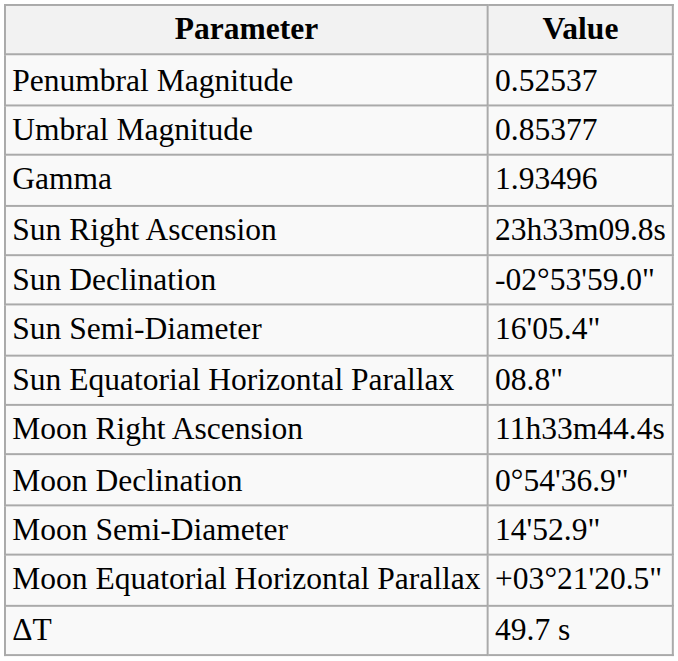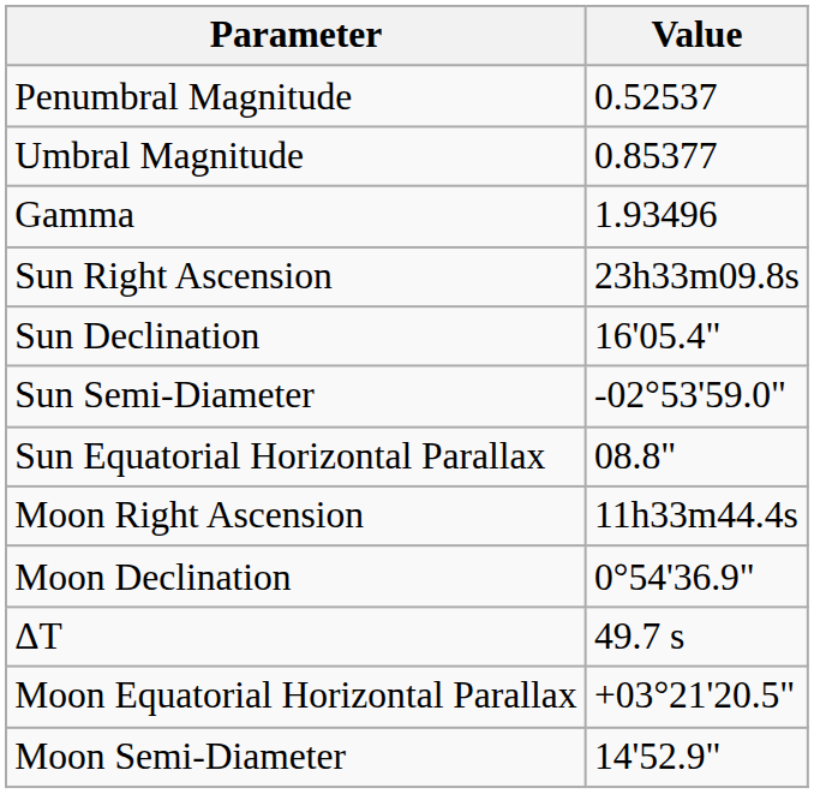Sun Declination | Value: -02°53'59.0" -> 16'05.4"
Sun Semi-Diameter | Value: 16'05.4" -> -02°53'59.0"
rows swapped: Moon Semi-Diameter <-> ΔT
